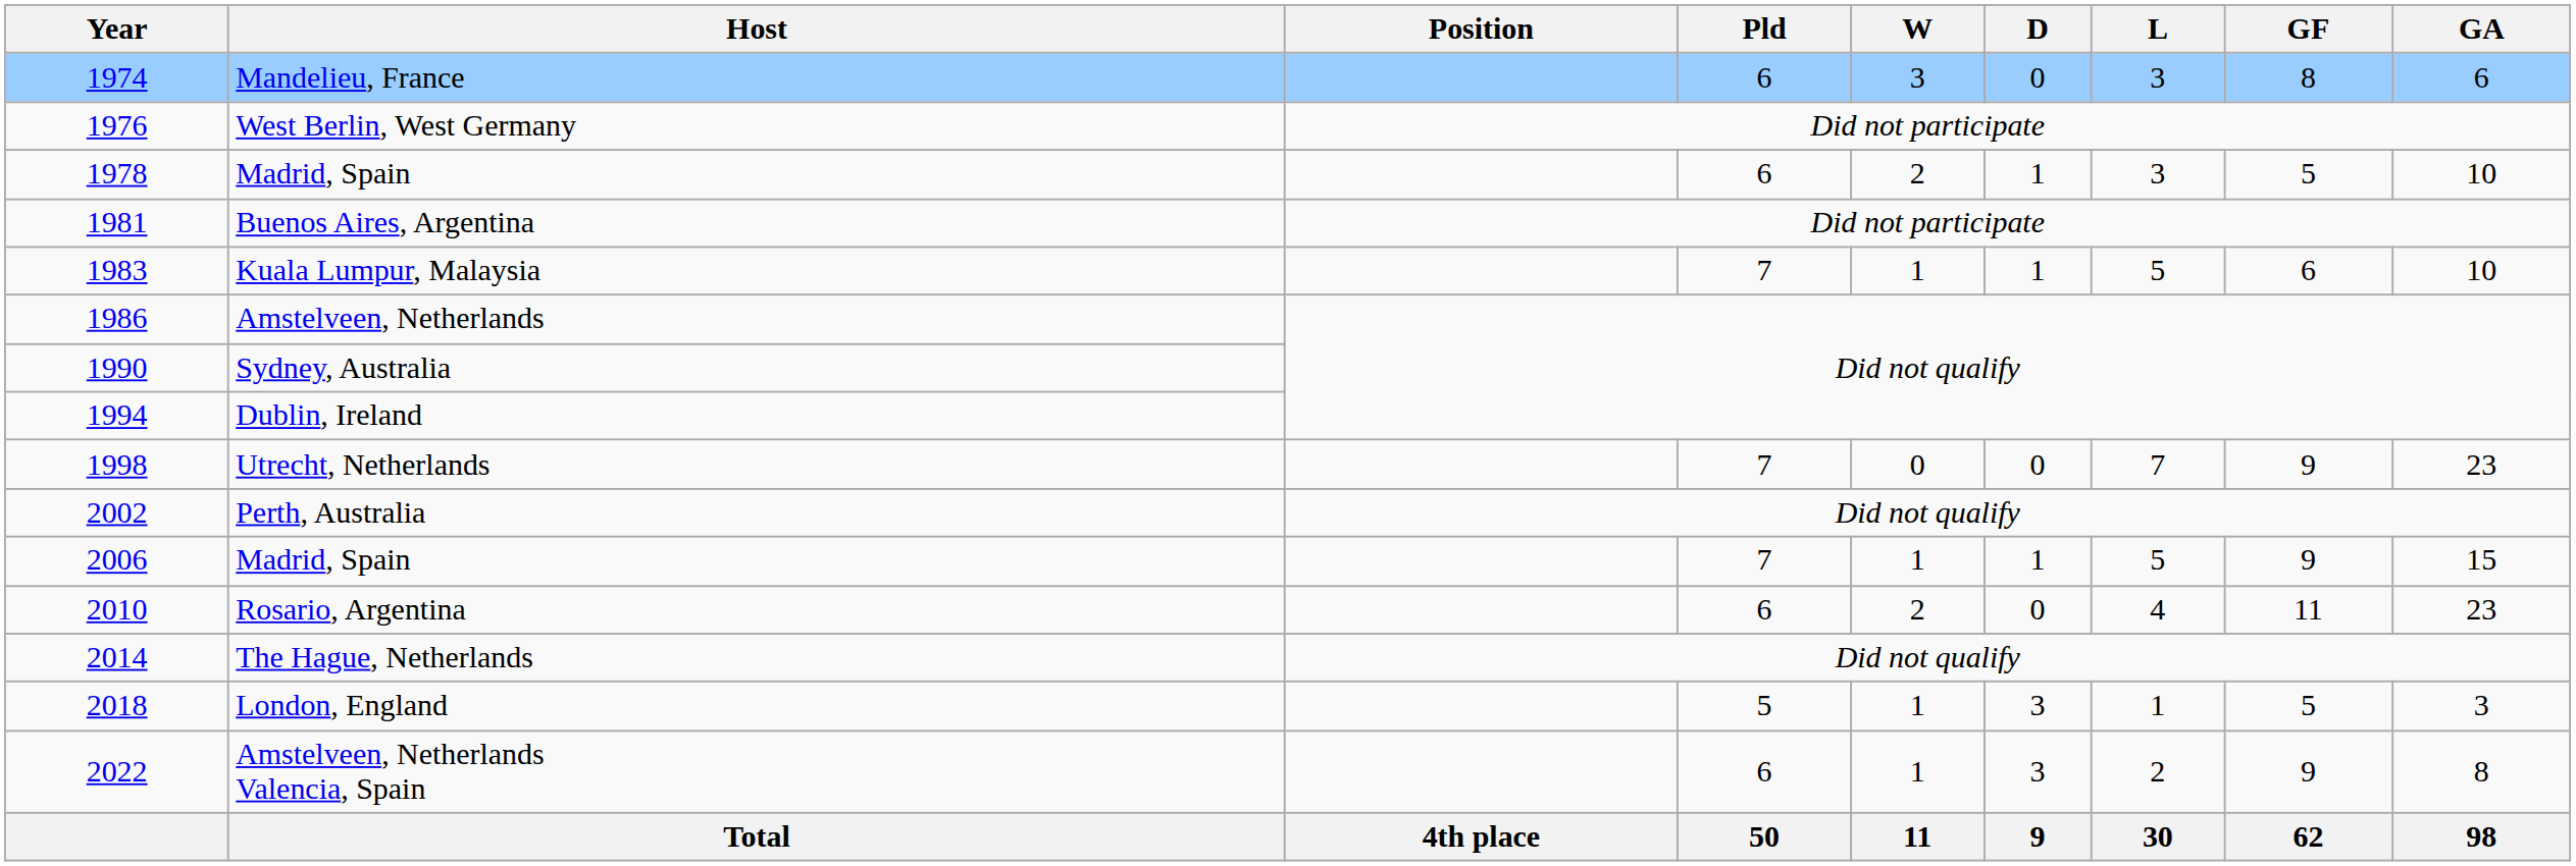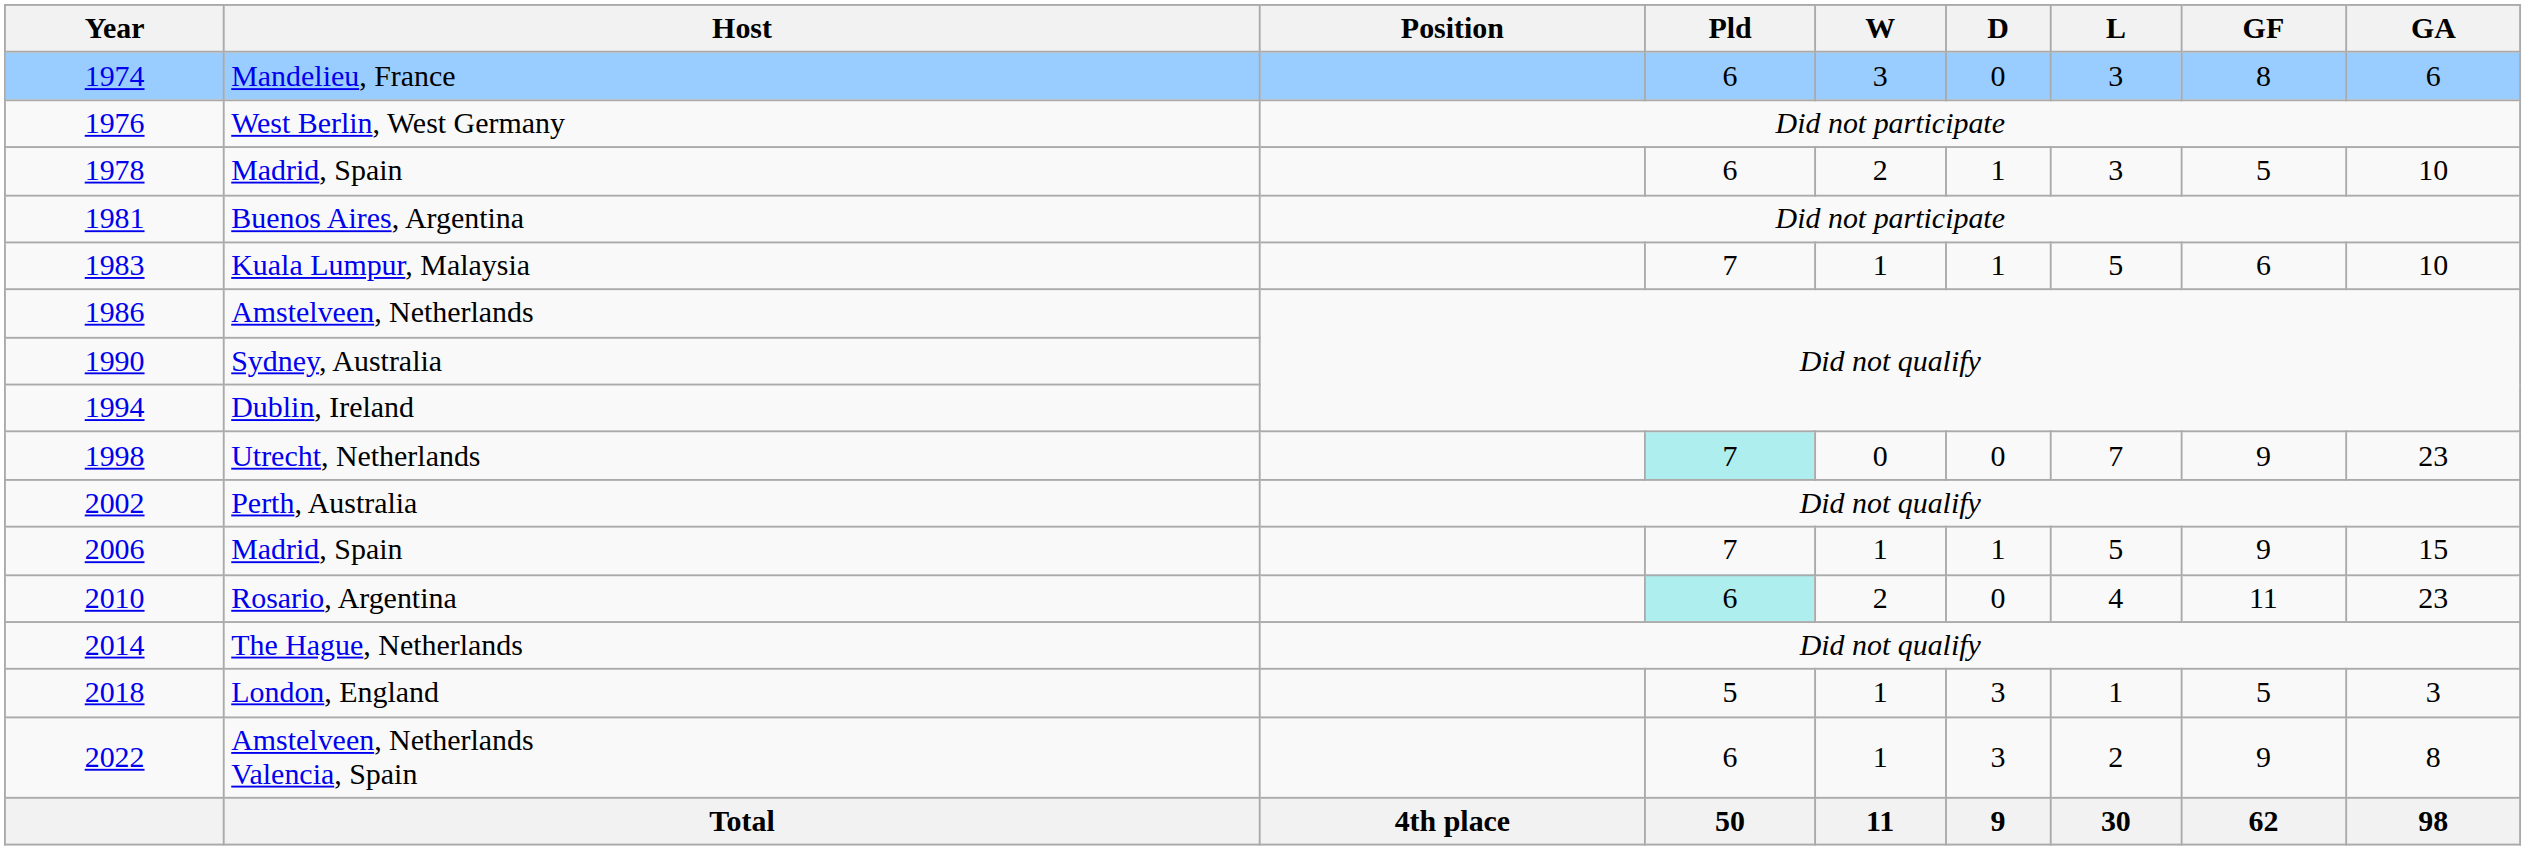Utrecht, Netherlands | Pld: no background -> paleturquoise background
Rosario, Argentina | Pld: no background -> paleturquoise background
